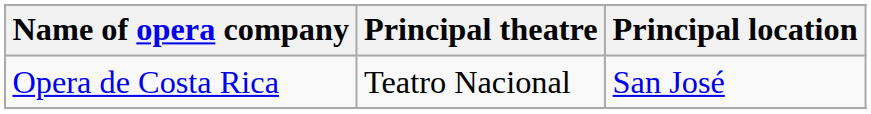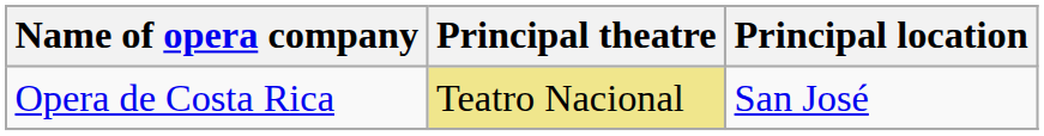Opera de Costa Rica | Principal theatre: no background -> khaki background
